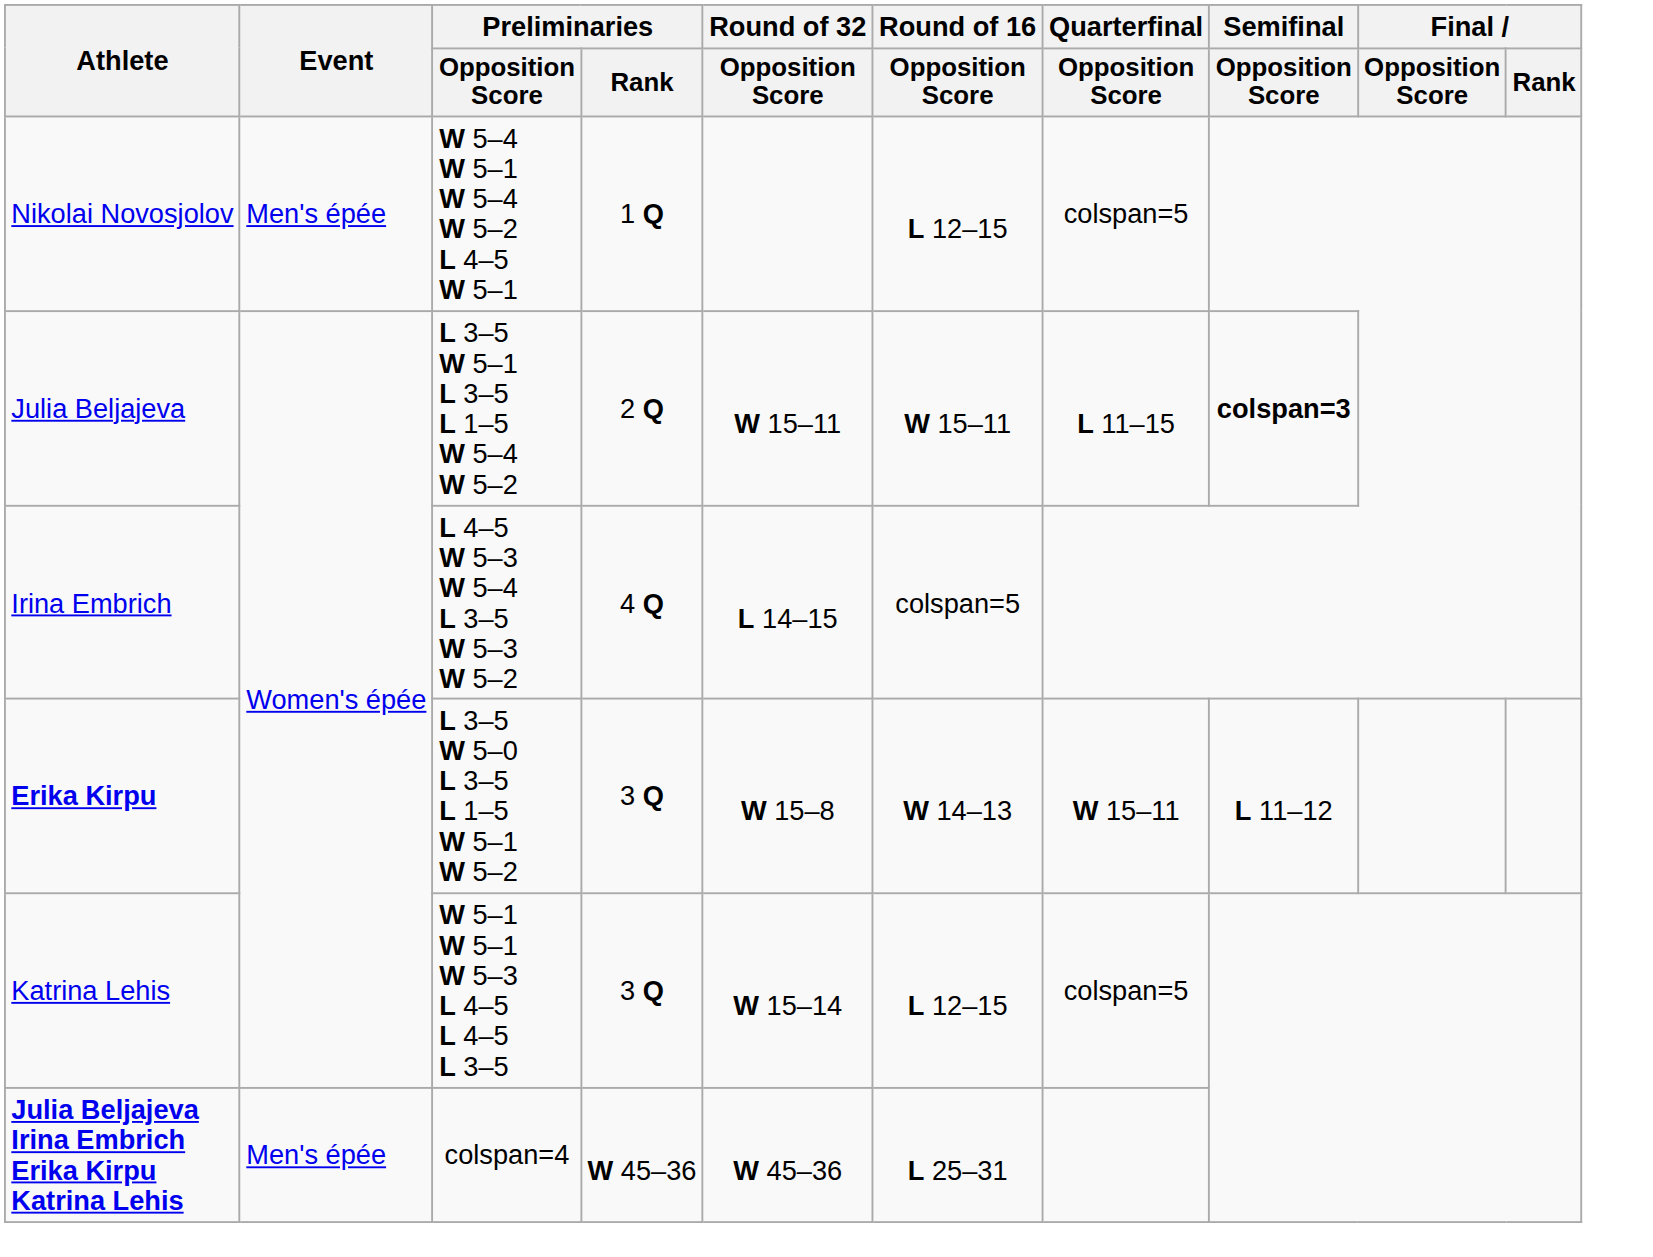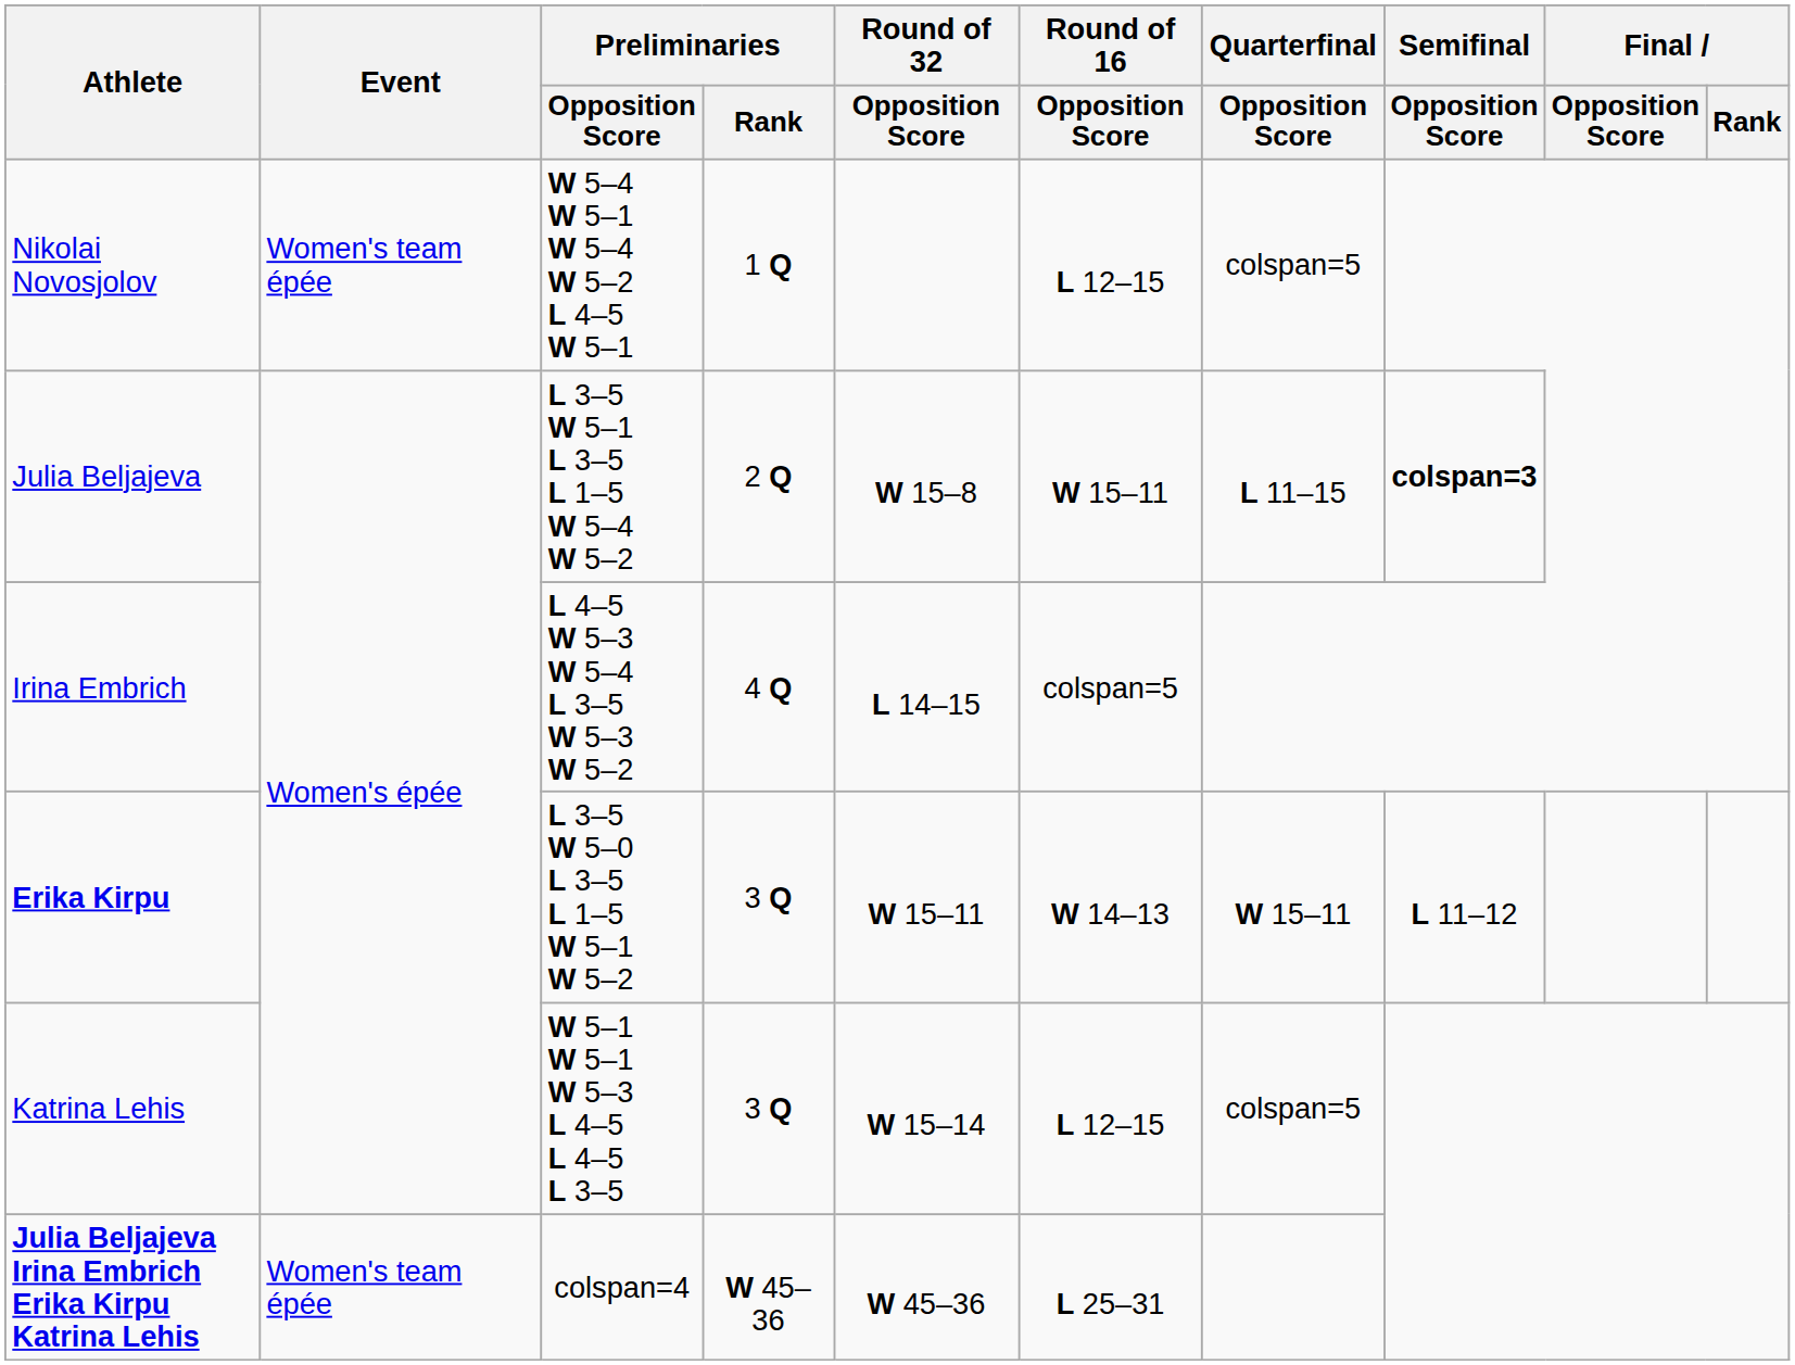Nikolai Novosjolov | Event: Men's épée -> Women's team épée
Julia Beljajeva | Round of 32 / Opposition Score: W 15–11 -> W 15–8
Erika Kirpu | Round of 32 / Opposition Score: W 15–8 -> W 15–11
Julia Beljajeva Irina Embrich Erika Kirpu Katrina Lehis | Event: Men's épée -> Women's team épée
